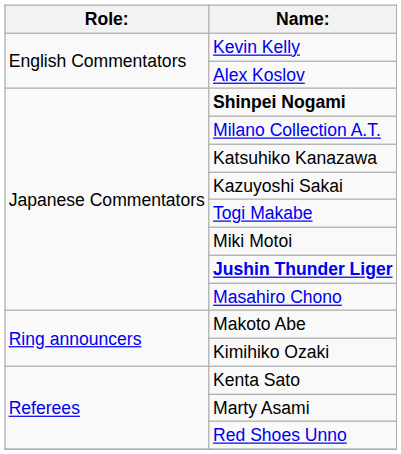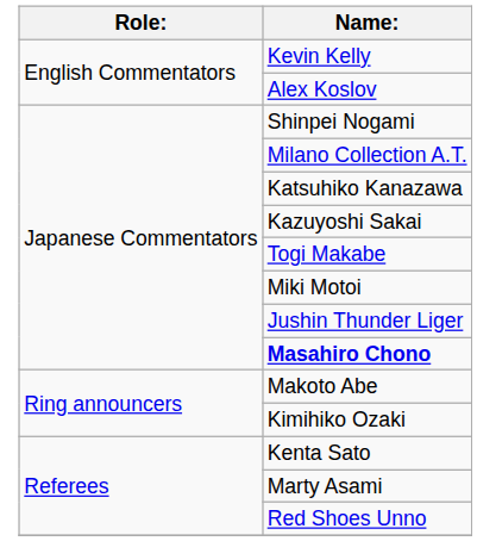Shinpei Nogami | Name:: bold -> normal
Jushin Thunder Liger | Name:: bold -> normal
Masahiro Chono | Name:: normal -> bold
